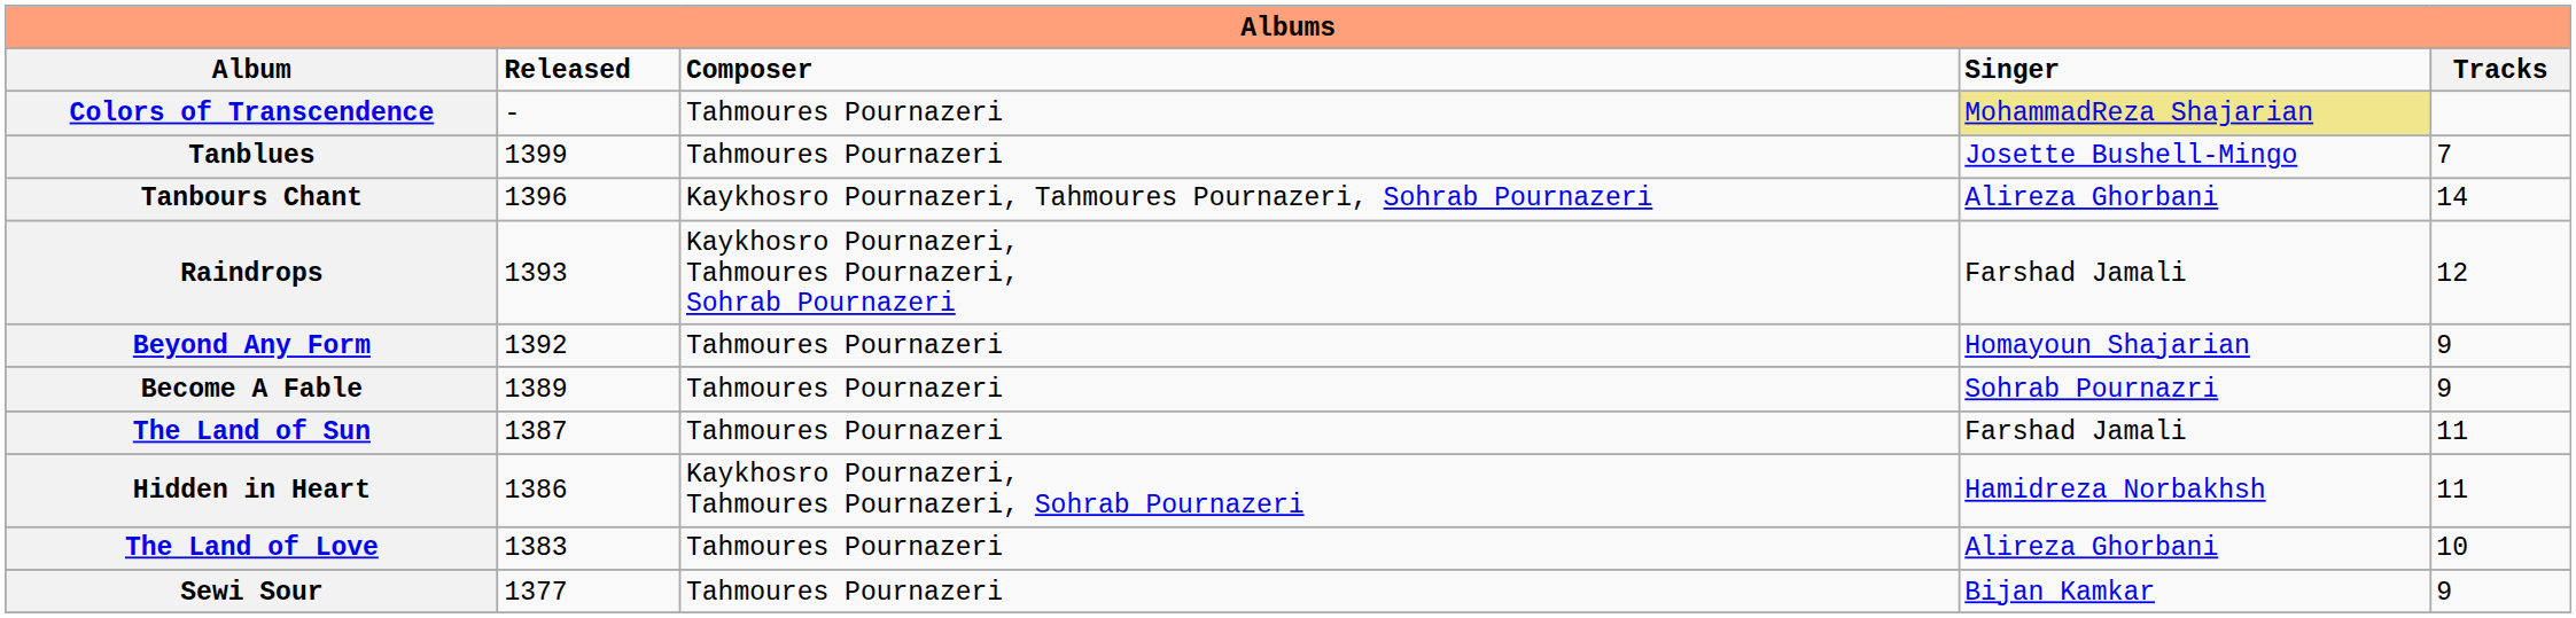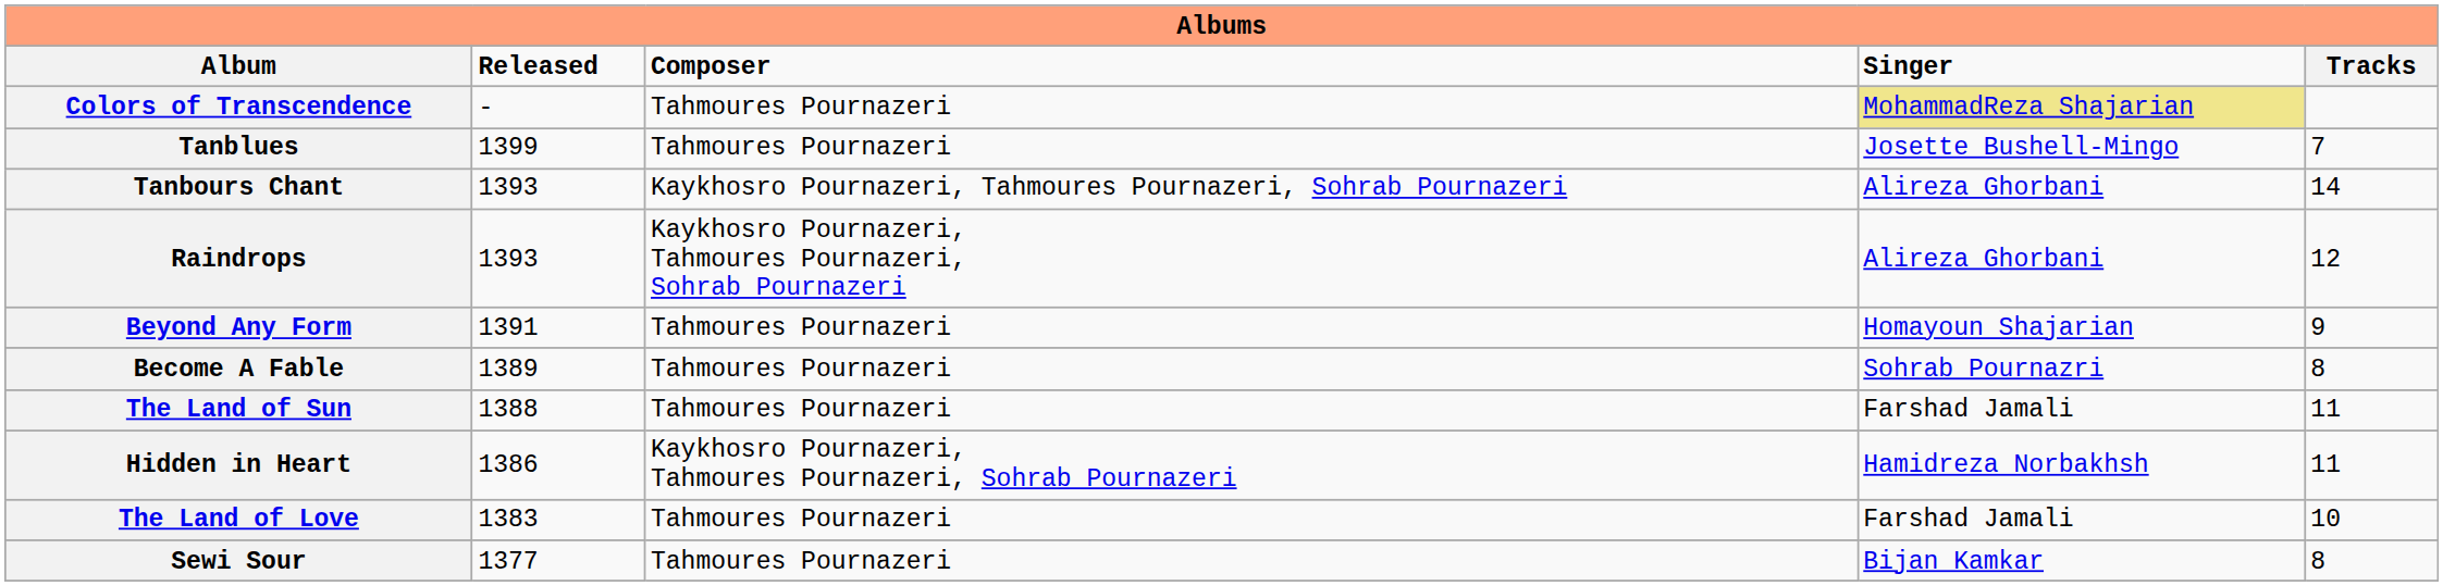Tanbours Chant | Released: 1396 -> 1393
Raindrops | Singer: Farshad Jamali -> Alireza Ghorbani
Beyond Any Form | Released: 1392 -> 1391
Become A Fable | Tracks: 9 -> 8
The Land of Sun | Released: 1387 -> 1388
The Land of Love | Singer: Alireza Ghorbani -> Farshad Jamali
Sewi Sour | Tracks: 9 -> 8
